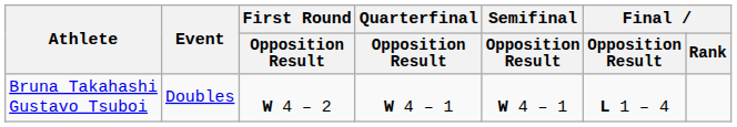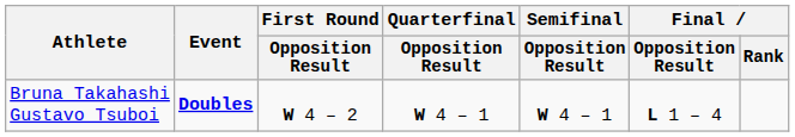Bruna Takahashi Gustavo Tsuboi | Event: normal -> bold
